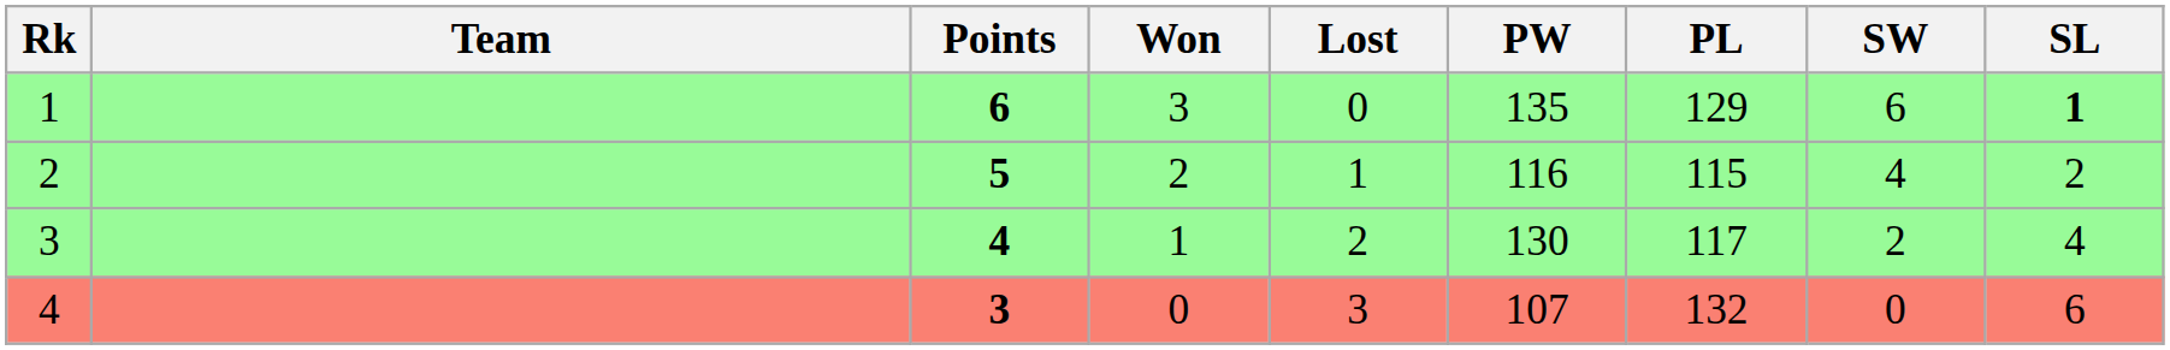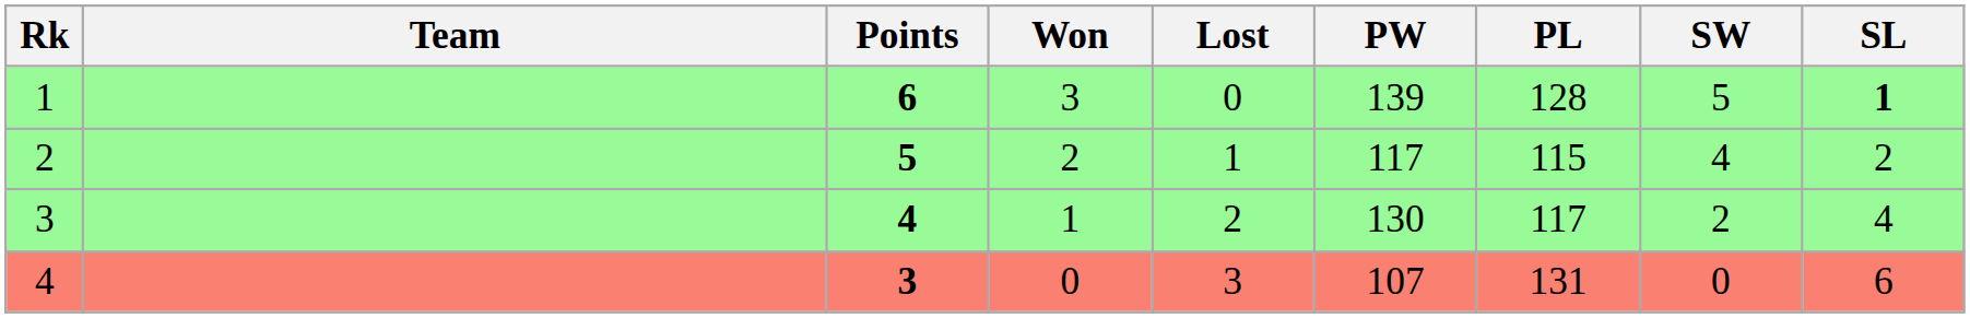row 2 | PW: 135 -> 139
row 2 | PL: 129 -> 128
row 2 | SW: 6 -> 5
row 3 | PW: 116 -> 117
row 5 | PL: 132 -> 131
